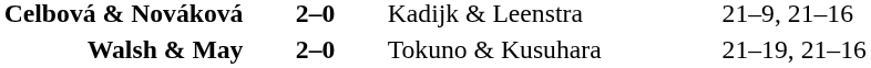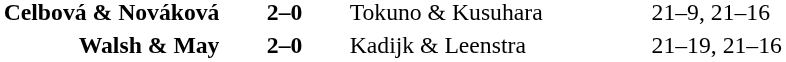Celbová & Nováková | column 3: Kadijk & Leenstra -> Tokuno & Kusuhara
Walsh & May | column 3: Tokuno & Kusuhara -> Kadijk & Leenstra
